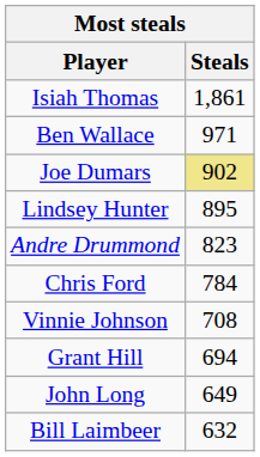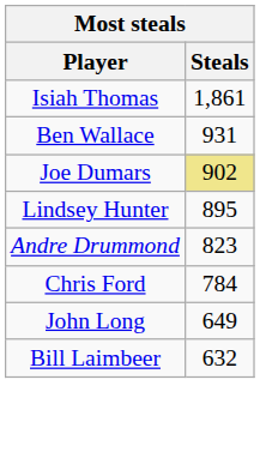Ben Wallace | Steals: 971 -> 931
- row: Vinnie Johnson | 708
- row: Grant Hill | 694
